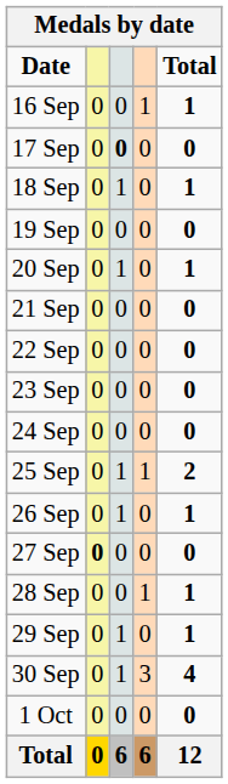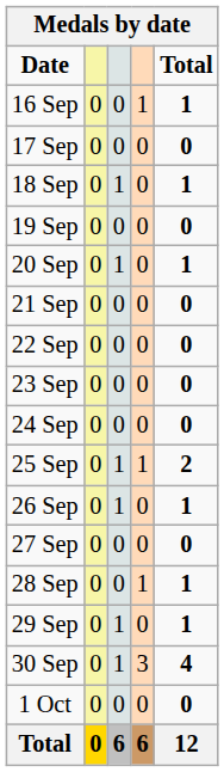17 Sep | column 3: bold -> normal
27 Sep | column 2: bold -> normal
